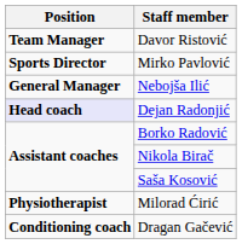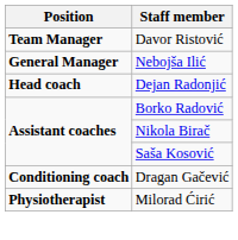- row: Sports Director | Mirko Pavlović
Dejan Radonjić | Position: lavender background -> no background
rows swapped: Dragan Gačević <-> Milorad Ćirić
